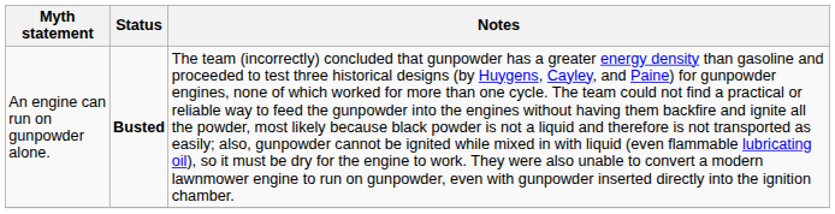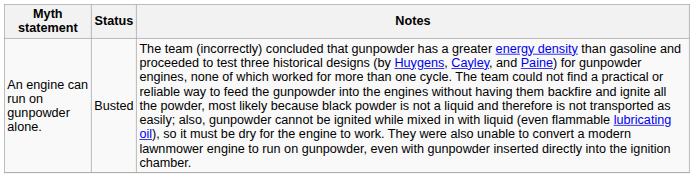row 2 | Status: bold -> normal
